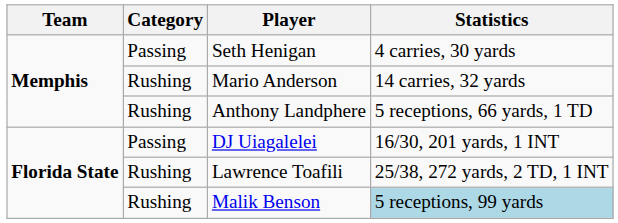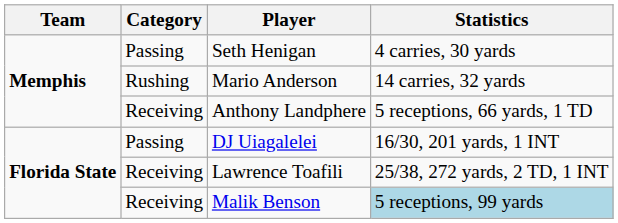Anthony Landphere | Category: Rushing -> Receiving
Lawrence Toafili | Category: Rushing -> Receiving
Malik Benson | Category: Rushing -> Receiving
